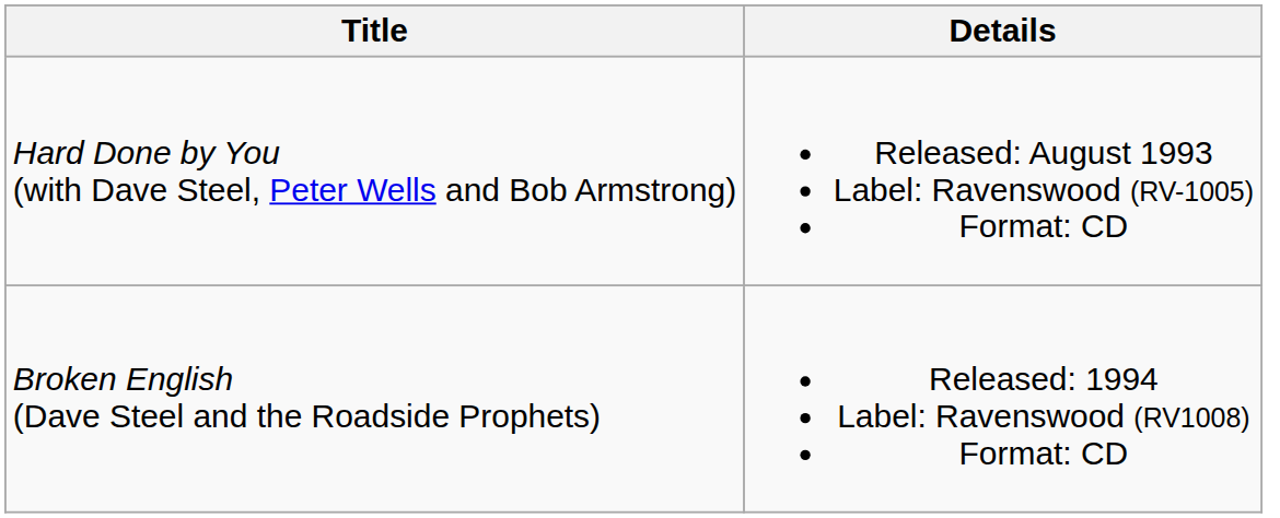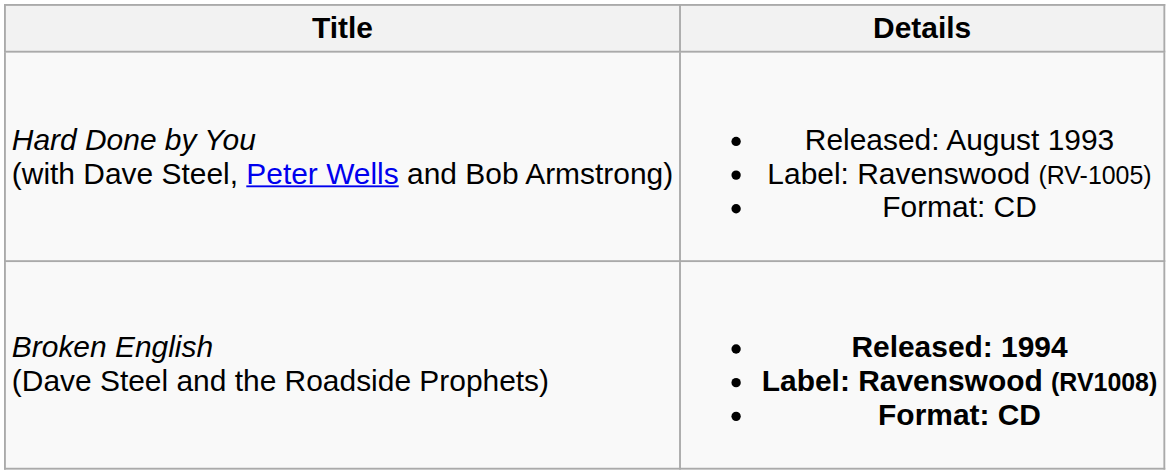Broken English (Dave Steel and the Roadside Prophets) | Details: normal -> bold
